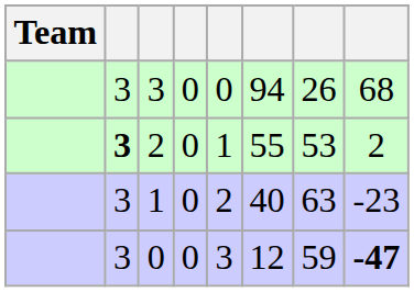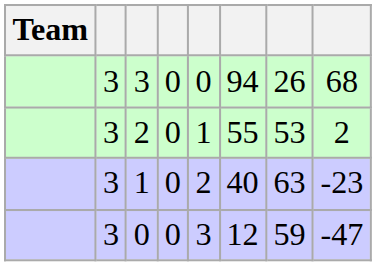row 3 | column 2: bold -> normal
row 5 | column 8: bold -> normal
